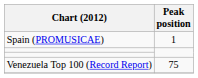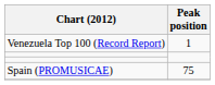row 2 | Chart (2012): Spain (PROMUSICAE) -> Venezuela Top 100 (Record Report)
row 5 | Chart (2012): Venezuela Top 100 (Record Report) -> Spain (PROMUSICAE)
